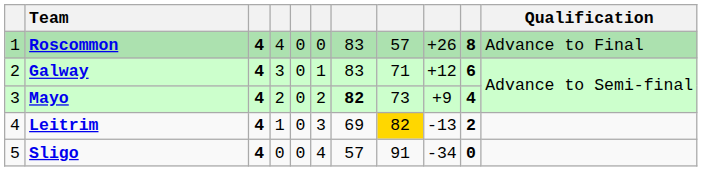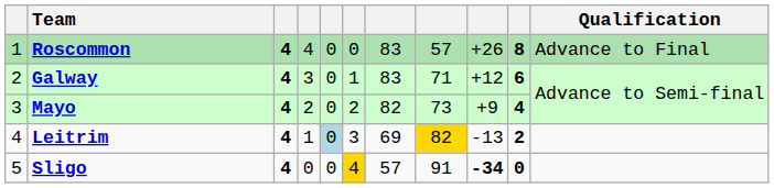Mayo | column 7: bold -> normal
Leitrim | column 5: no background -> lightblue background
Sligo | column 6: no background -> gold background
Sligo | column 9: normal -> bold
